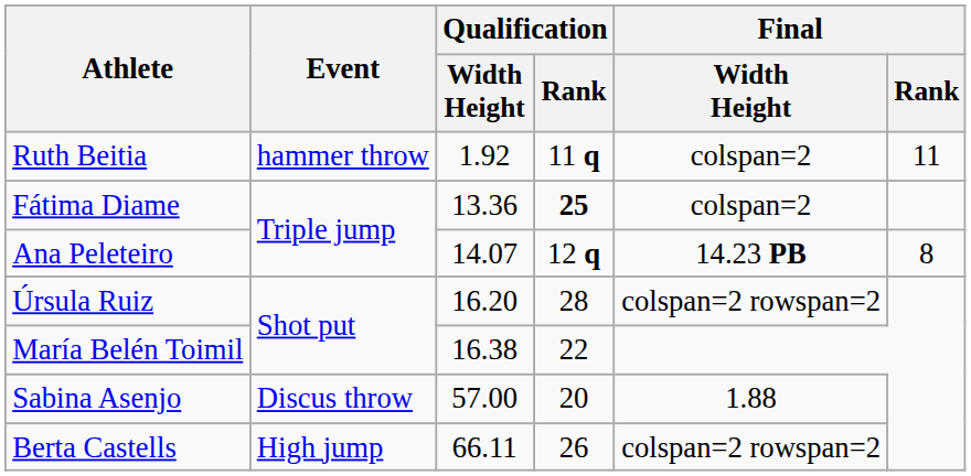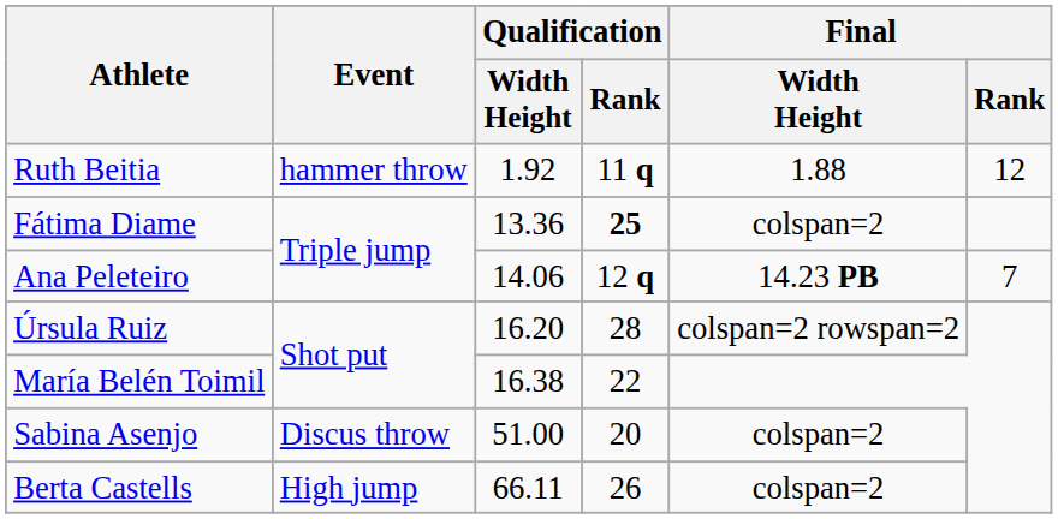Ruth Beitia | Final / Width Height: colspan=2 -> 1.88
Ruth Beitia | Final / Rank: 11 -> 12
Ana Peleteiro | Qualification / Width Height: 14.07 -> 14.06
Ana Peleteiro | Final / Rank: 8 -> 7
Sabina Asenjo | Qualification / Width Height: 57.00 -> 51.00
Sabina Asenjo | Final / Width Height: 1.88 -> colspan=2
Berta Castells | Final / Width Height: colspan=2 rowspan=2 -> colspan=2
